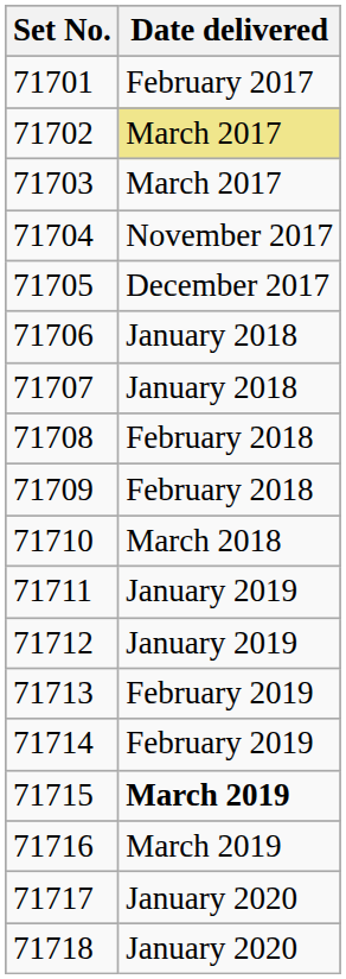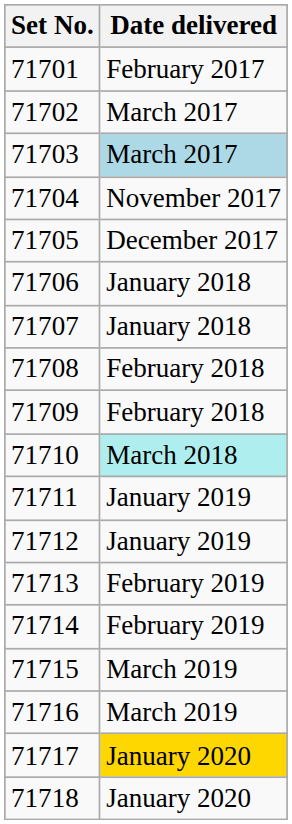71702 | Date delivered: khaki background -> no background
71703 | Date delivered: no background -> lightblue background
71710 | Date delivered: no background -> paleturquoise background
71715 | Date delivered: bold -> normal
71717 | Date delivered: no background -> gold background
